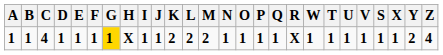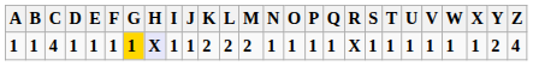columns swapped: S <-> W
row 2 | H: no background -> lavender background
